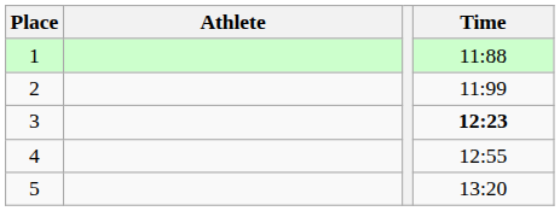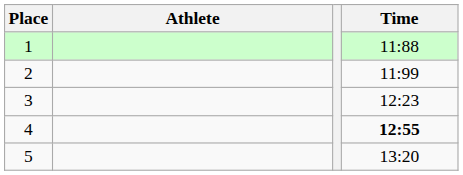3 | Time: bold -> normal
4 | Time: normal -> bold
